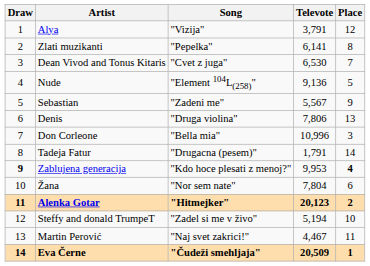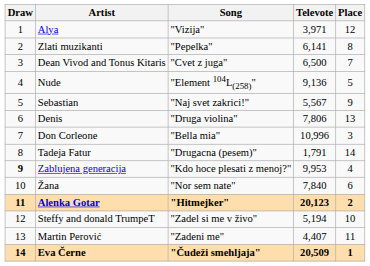Alya | Televote: 3,791 -> 3,971
Dean Vivod and Tonus Kitaris | Televote: 6,530 -> 6,500
Sebastian | Song: "Zadeni me" -> "Naj svet zakrici!"
Zablujena generacija | Place: bold -> normal
Žana | Televote: 7,804 -> 7,840
Martin Perović | Song: "Naj svet zakrici!" -> "Zadeni me"
Martin Perović | Televote: 4,467 -> 4,407
